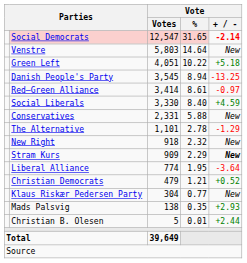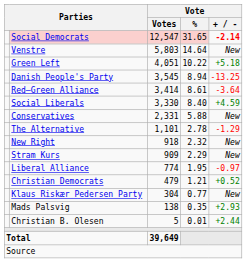Red–Green Alliance | Vote / + / -: -0.97 -> -3.64
Stram Kurs | Vote / + / -: bold -> normal
Liberal Alliance | Vote / + / -: -3.64 -> -0.97
